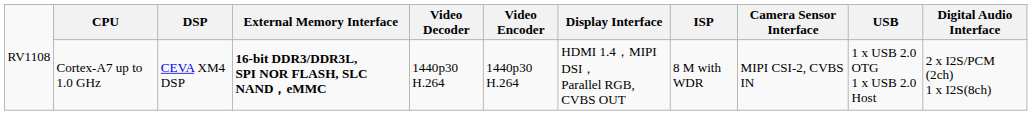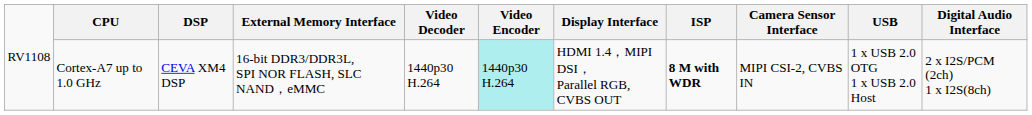RV1108 / Cortex-A7 up to 1.0 GHz | column 4: bold -> normal
RV1108 / Cortex-A7 up to 1.0 GHz | column 6: no background -> paleturquoise background
RV1108 / Cortex-A7 up to 1.0 GHz | column 8: normal -> bold
